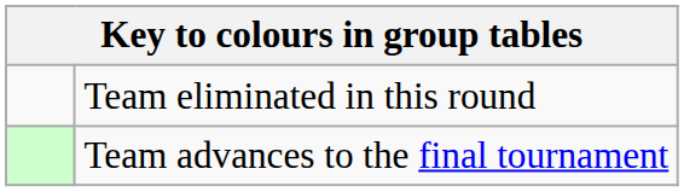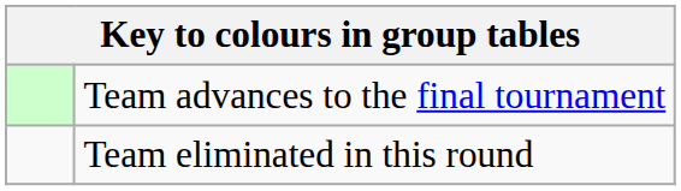rows swapped: Team advances to the final tournament <-> Team eliminated in this round
